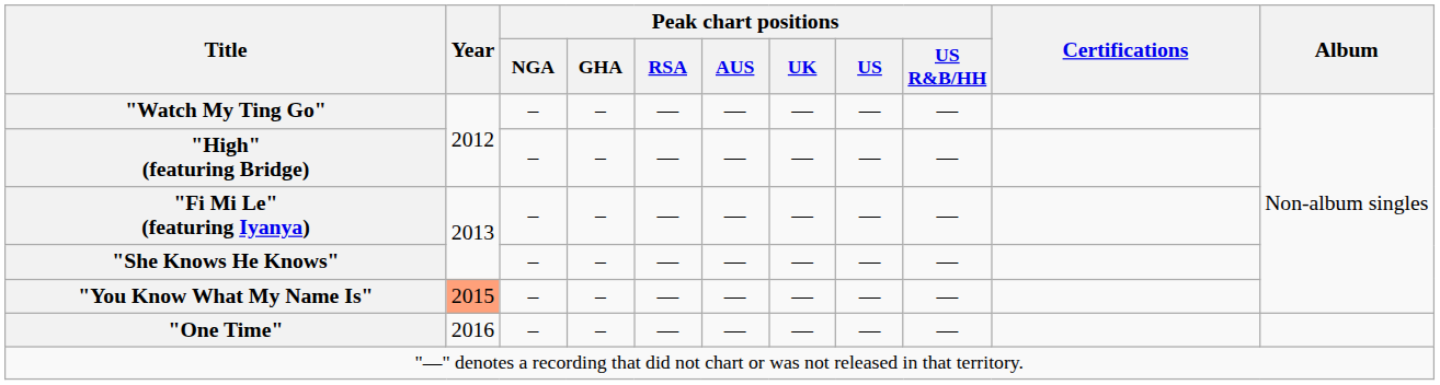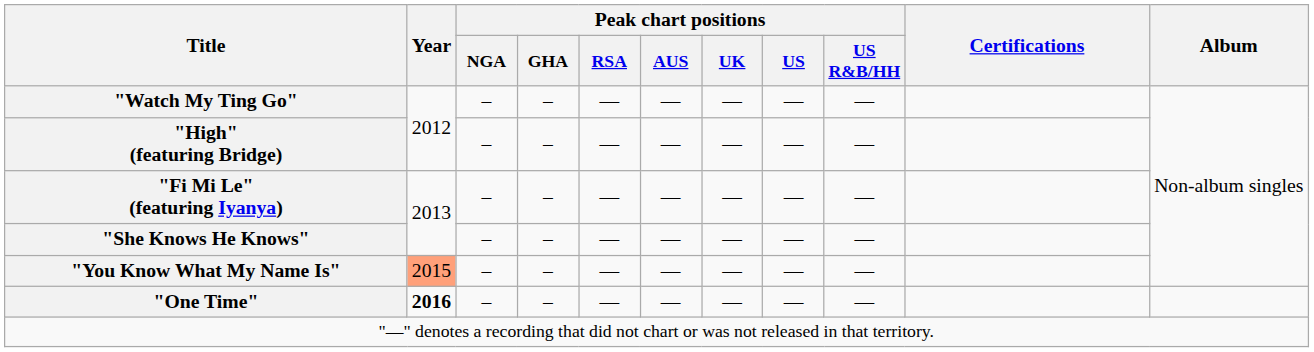"One Time" | Year: normal -> bold
